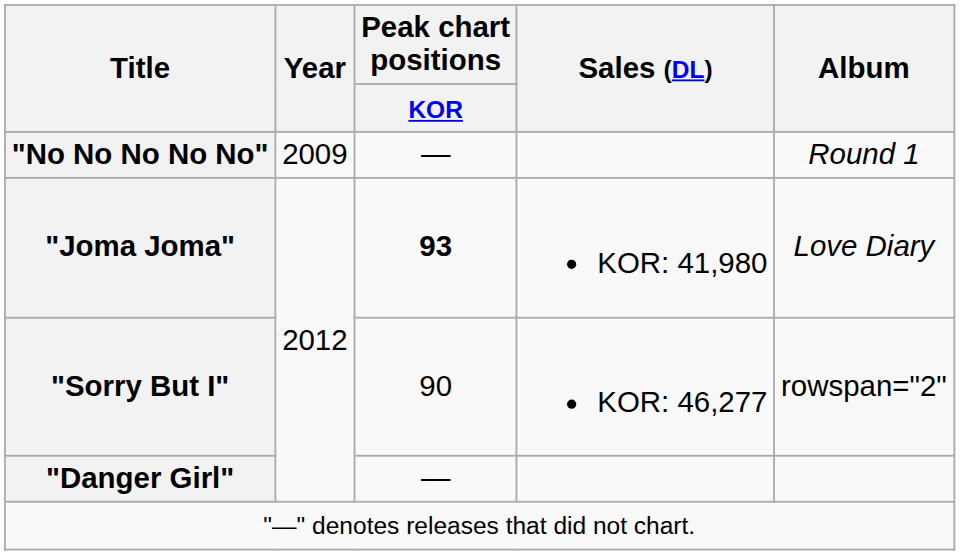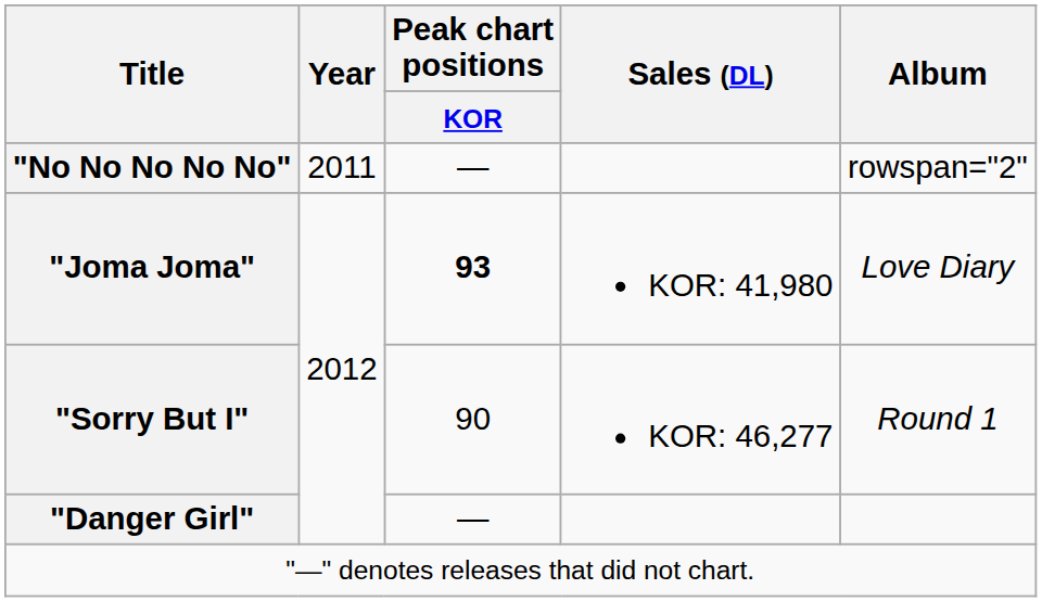"No No No No No" | Year: 2009 -> 2011
"No No No No No" | Album: Round 1 -> rowspan="2"
"Sorry But I" | Album: rowspan="2" -> Round 1
